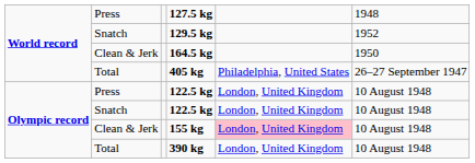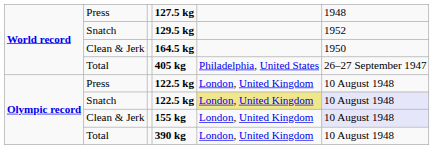Snatch / 122.5 kg | column 5: no background -> khaki background
Snatch / 122.5 kg | column 6: no background -> lavender background
155 kg | column 5: pink background -> no background
155 kg | column 6: no background -> lavender background
